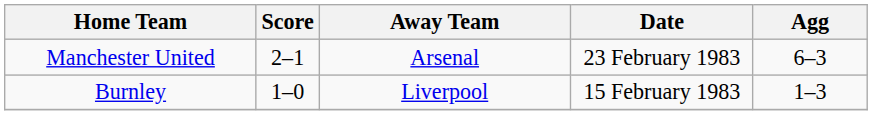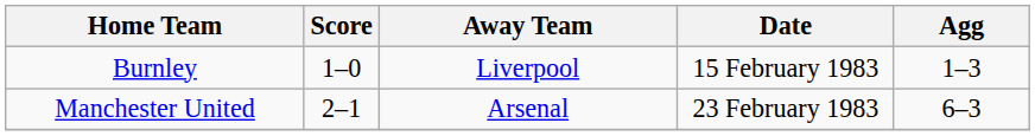rows swapped: Burnley <-> Manchester United
